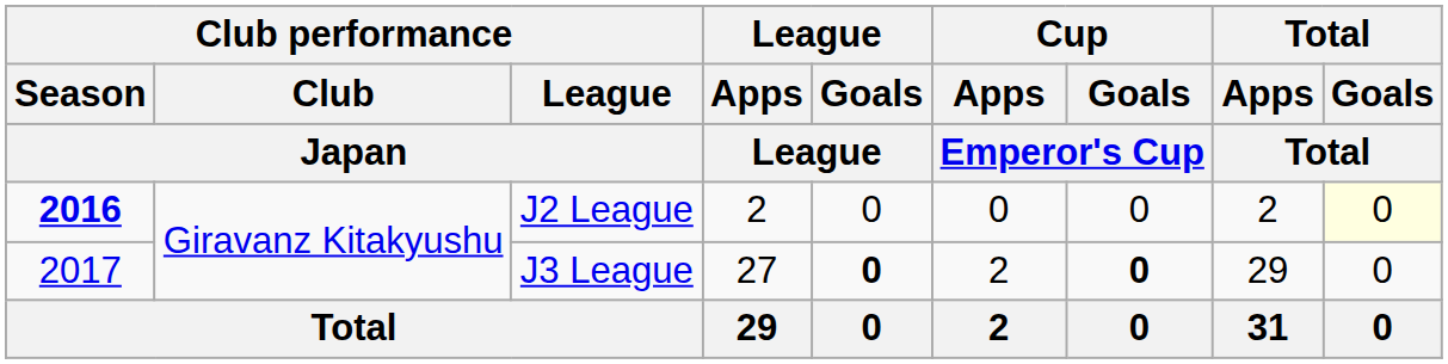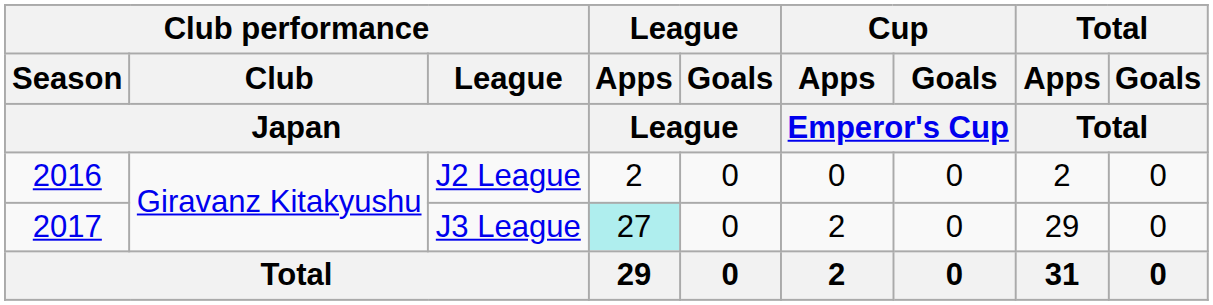J2 League | Club performance / Season / Japan: bold -> normal
J2 League | Total / Goals / Total: lightyellow background -> no background
J3 League | League / Apps / League: no background -> paleturquoise background
J3 League | League / Goals / League: bold -> normal
J3 League | Cup / Goals / Emperor's Cup: bold -> normal
